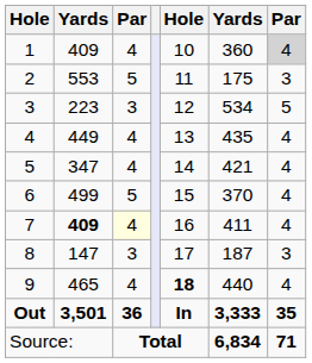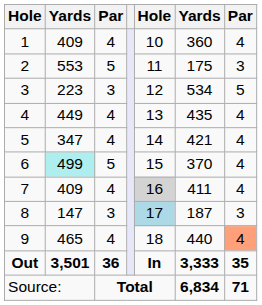1 | column 7: lightgrey background -> no background
6 | column 2: no background -> paleturquoise background
7 | column 2: bold -> normal
7 | column 3: lightyellow background -> no background
7 | column 5: no background -> lightgrey background
8 | column 5: no background -> lightblue background
9 | column 5: bold -> normal
9 | column 7: no background -> lightsalmon background
